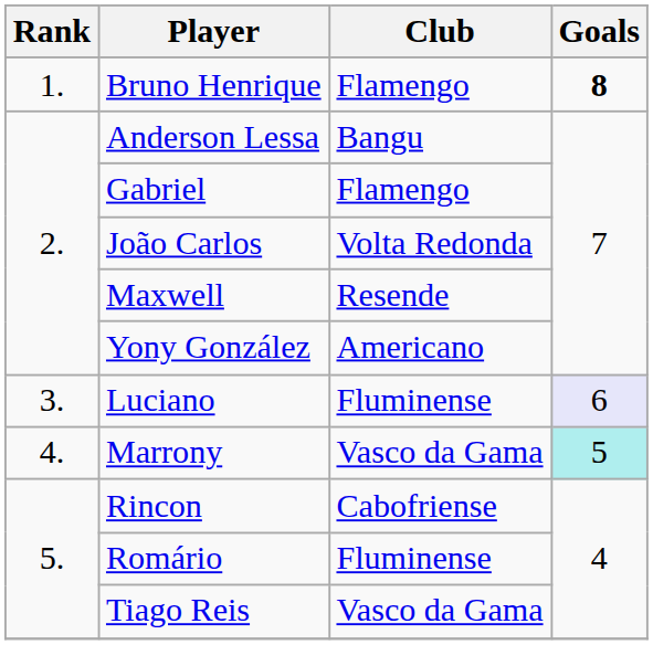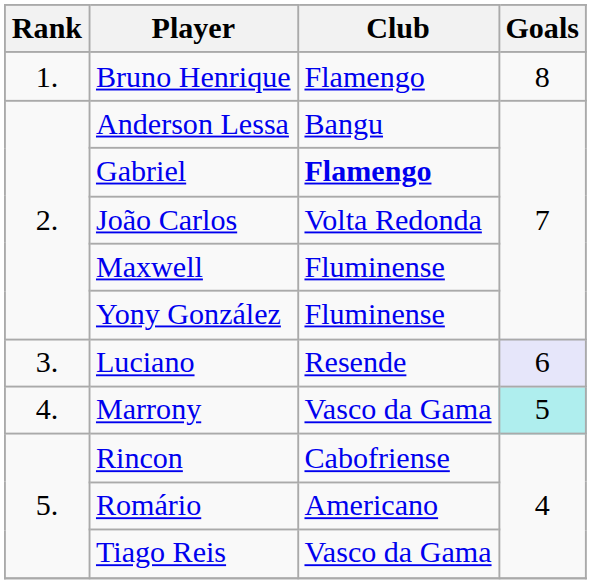Bruno Henrique | Goals: bold -> normal
Gabriel | Club: normal -> bold
Maxwell | Club: Resende -> Fluminense
Yony González | Club: Americano -> Fluminense
Luciano | Club: Fluminense -> Resende
Romário | Club: Fluminense -> Americano
